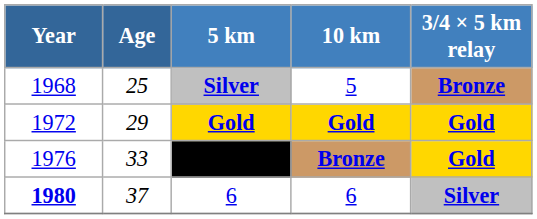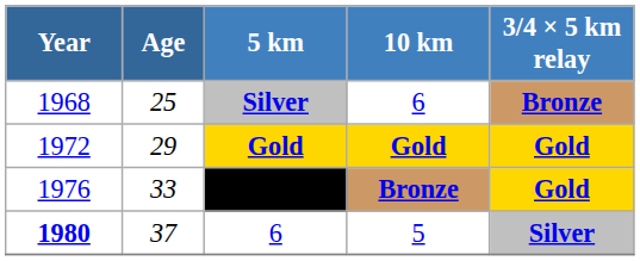row 2 | 10 km: 5 -> 6
row 5 | 10 km: 6 -> 5
